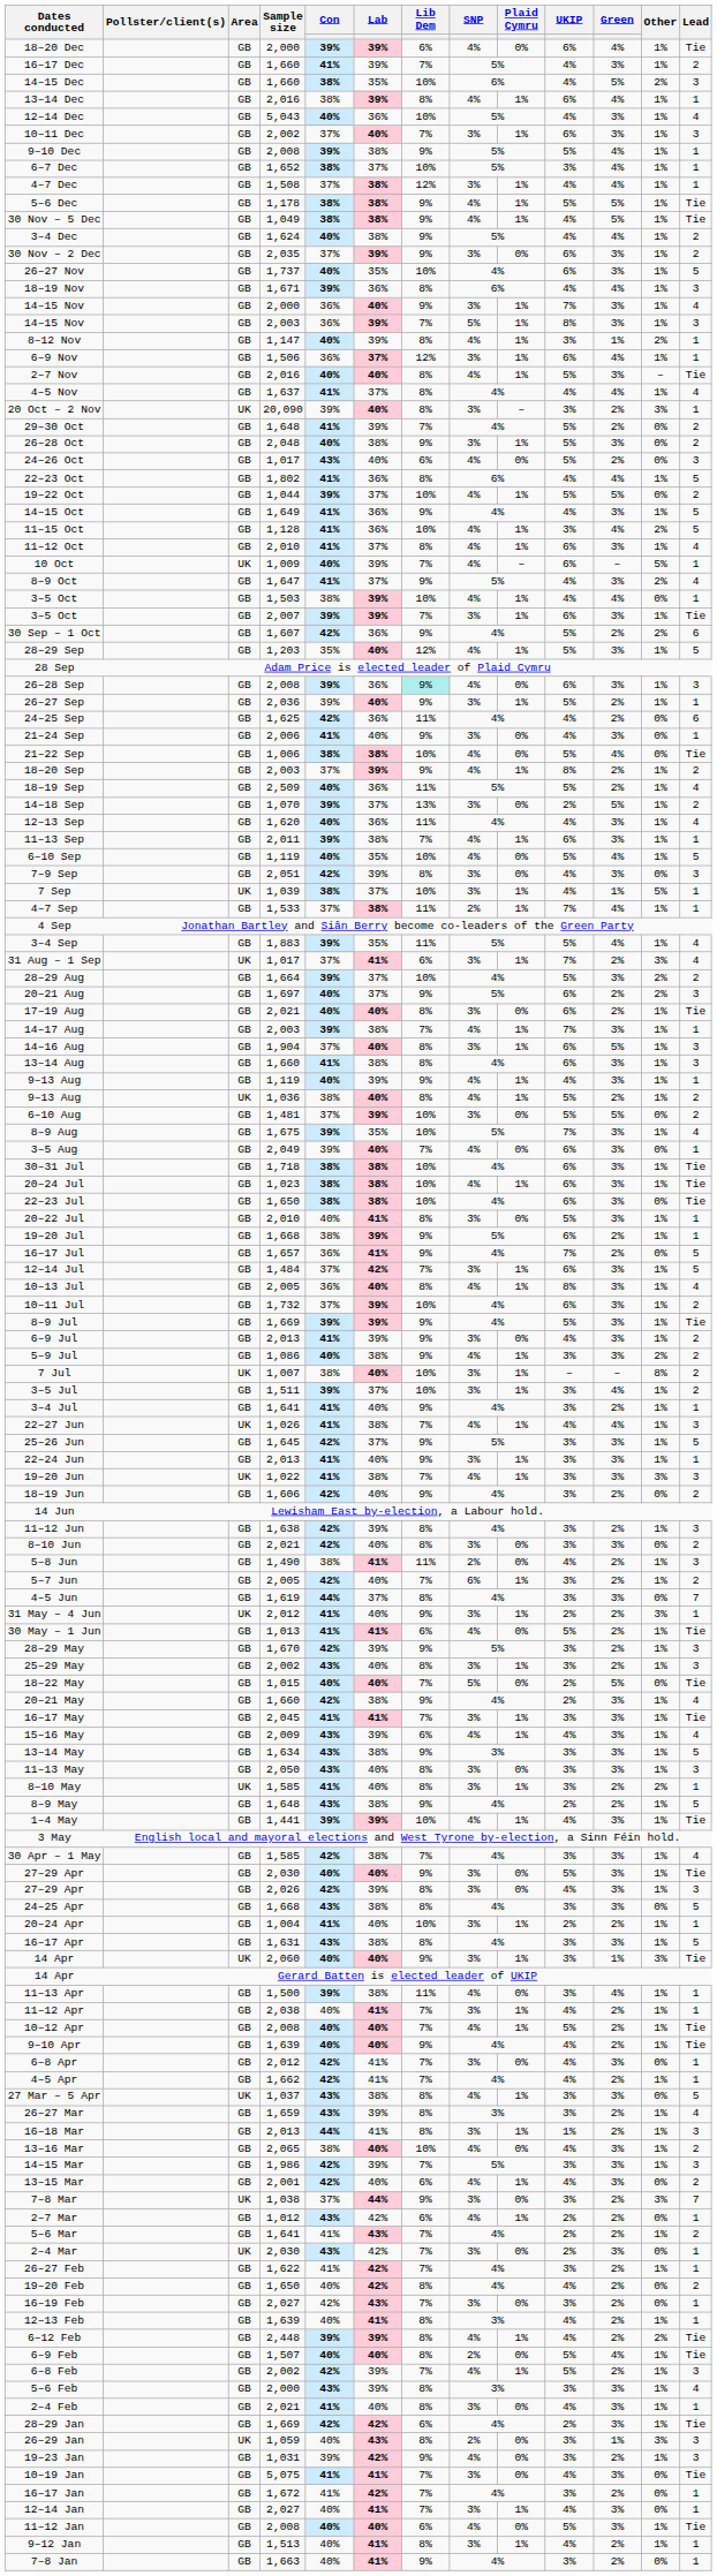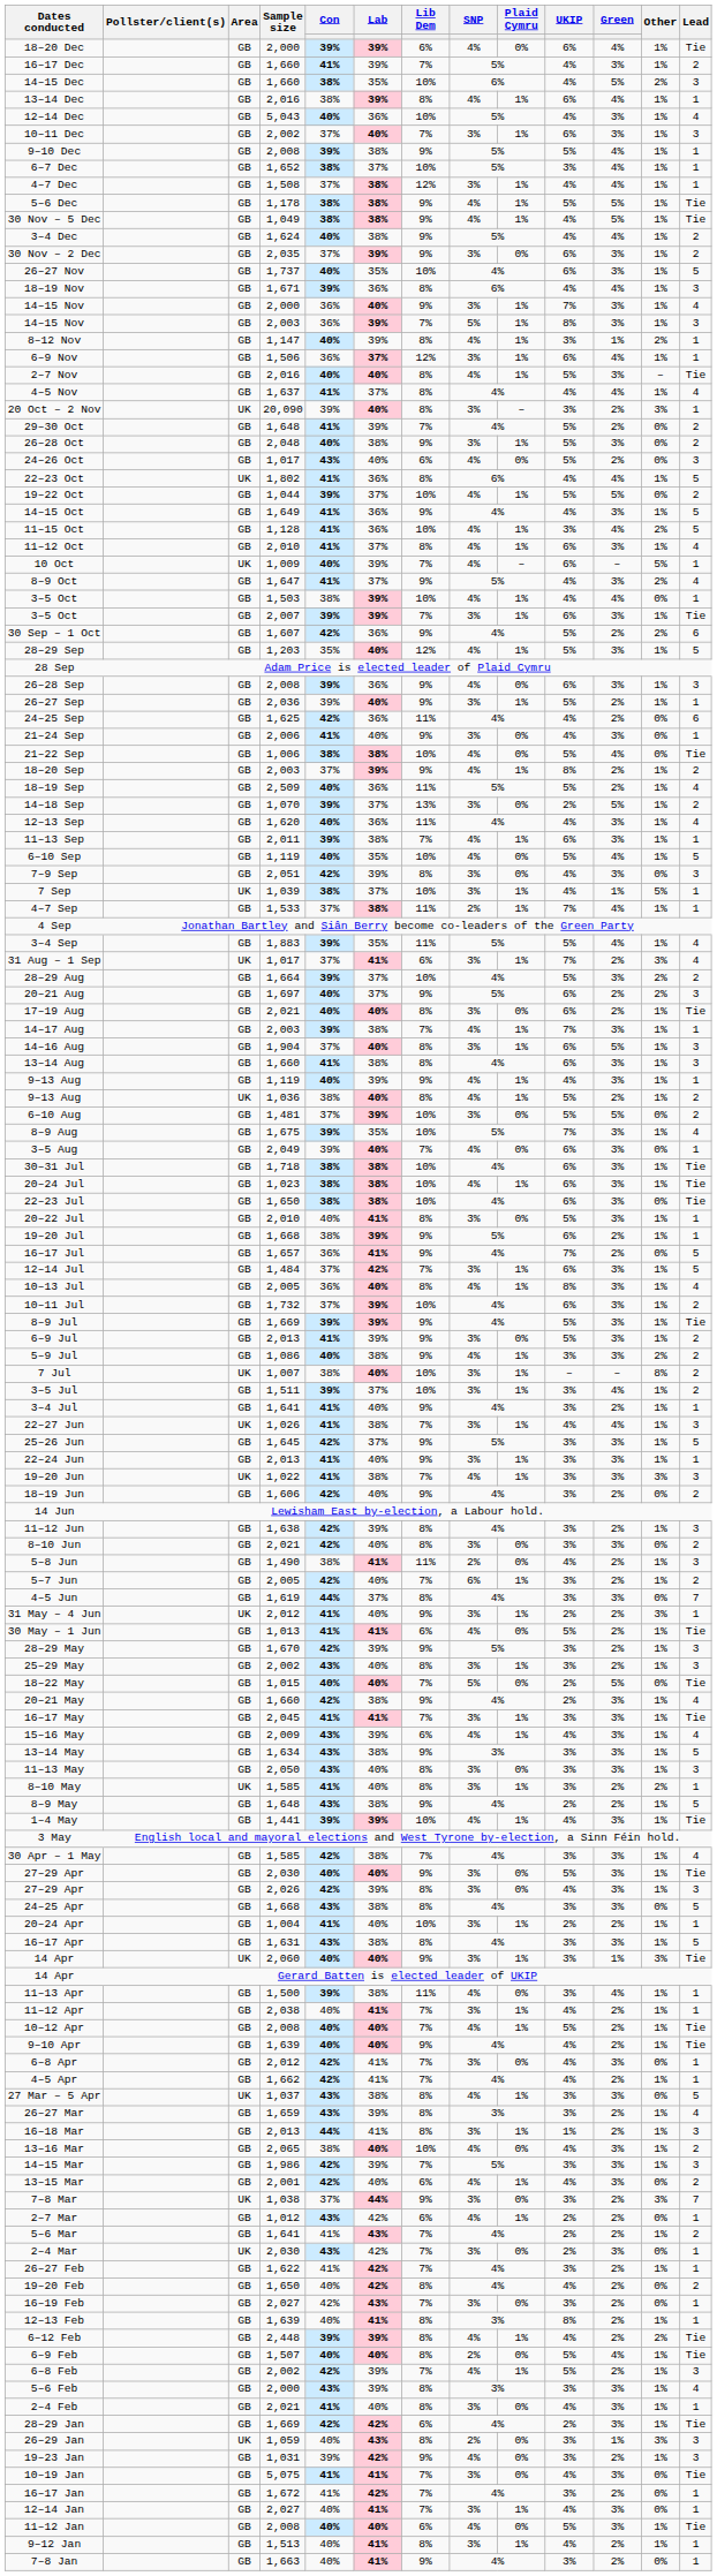22–23 Oct | Area: GB -> UK
26–28 Sep | Lib Dem: paleturquoise background -> no background
6–9 Jul | UKIP: 4% -> 5%
22–27 Jun | SNP: 4% -> 3%
12–13 Feb | UKIP: 4% -> 8%
